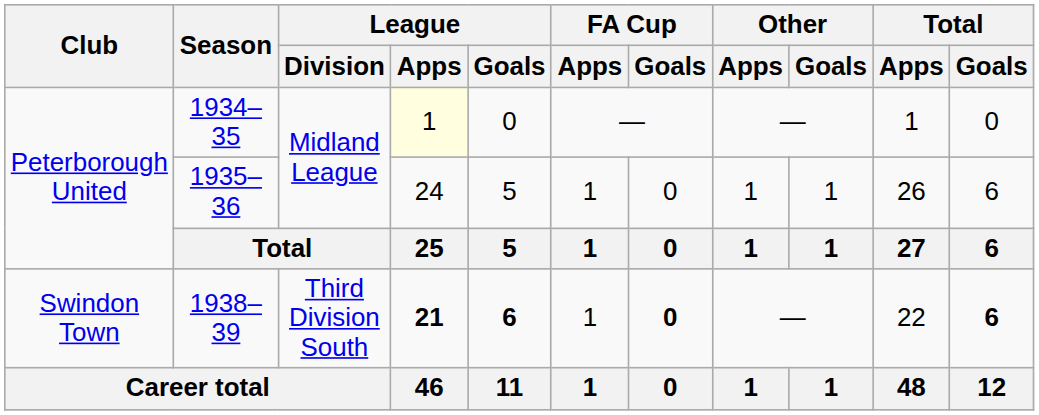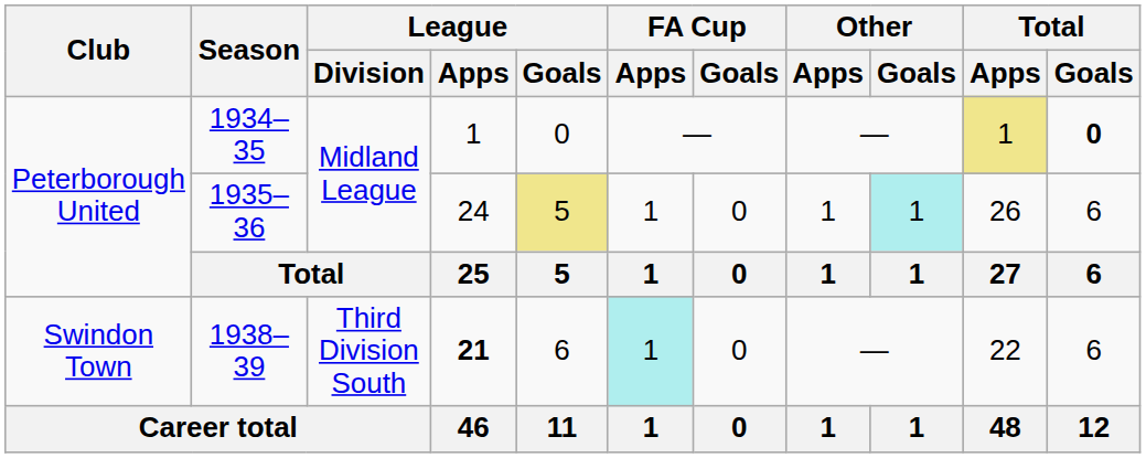1934–35 | League / Apps: lightyellow background -> no background
1934–35 | Total / Apps: no background -> khaki background
1934–35 | Total / Goals: normal -> bold
1935–36 | League / Goals: no background -> khaki background
1935–36 | Other / Goals: no background -> paleturquoise background
1938–39 | League / Goals: bold -> normal
1938–39 | FA Cup / Apps: no background -> paleturquoise background
1938–39 | FA Cup / Goals: bold -> normal
1938–39 | Total / Goals: bold -> normal
